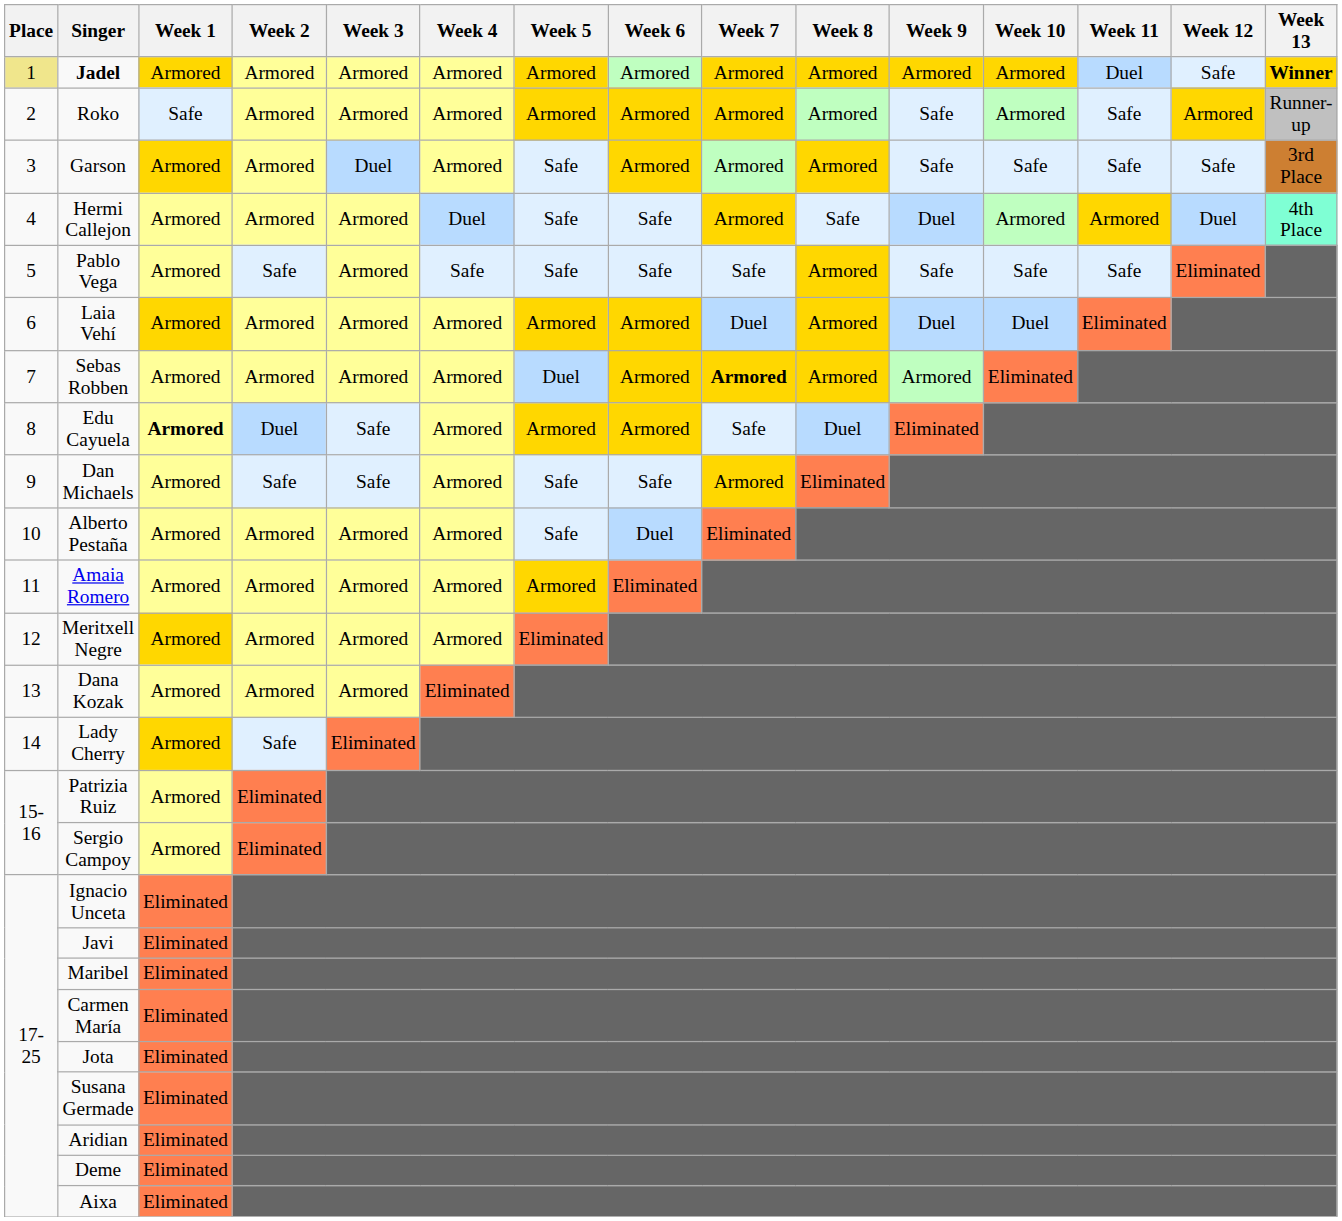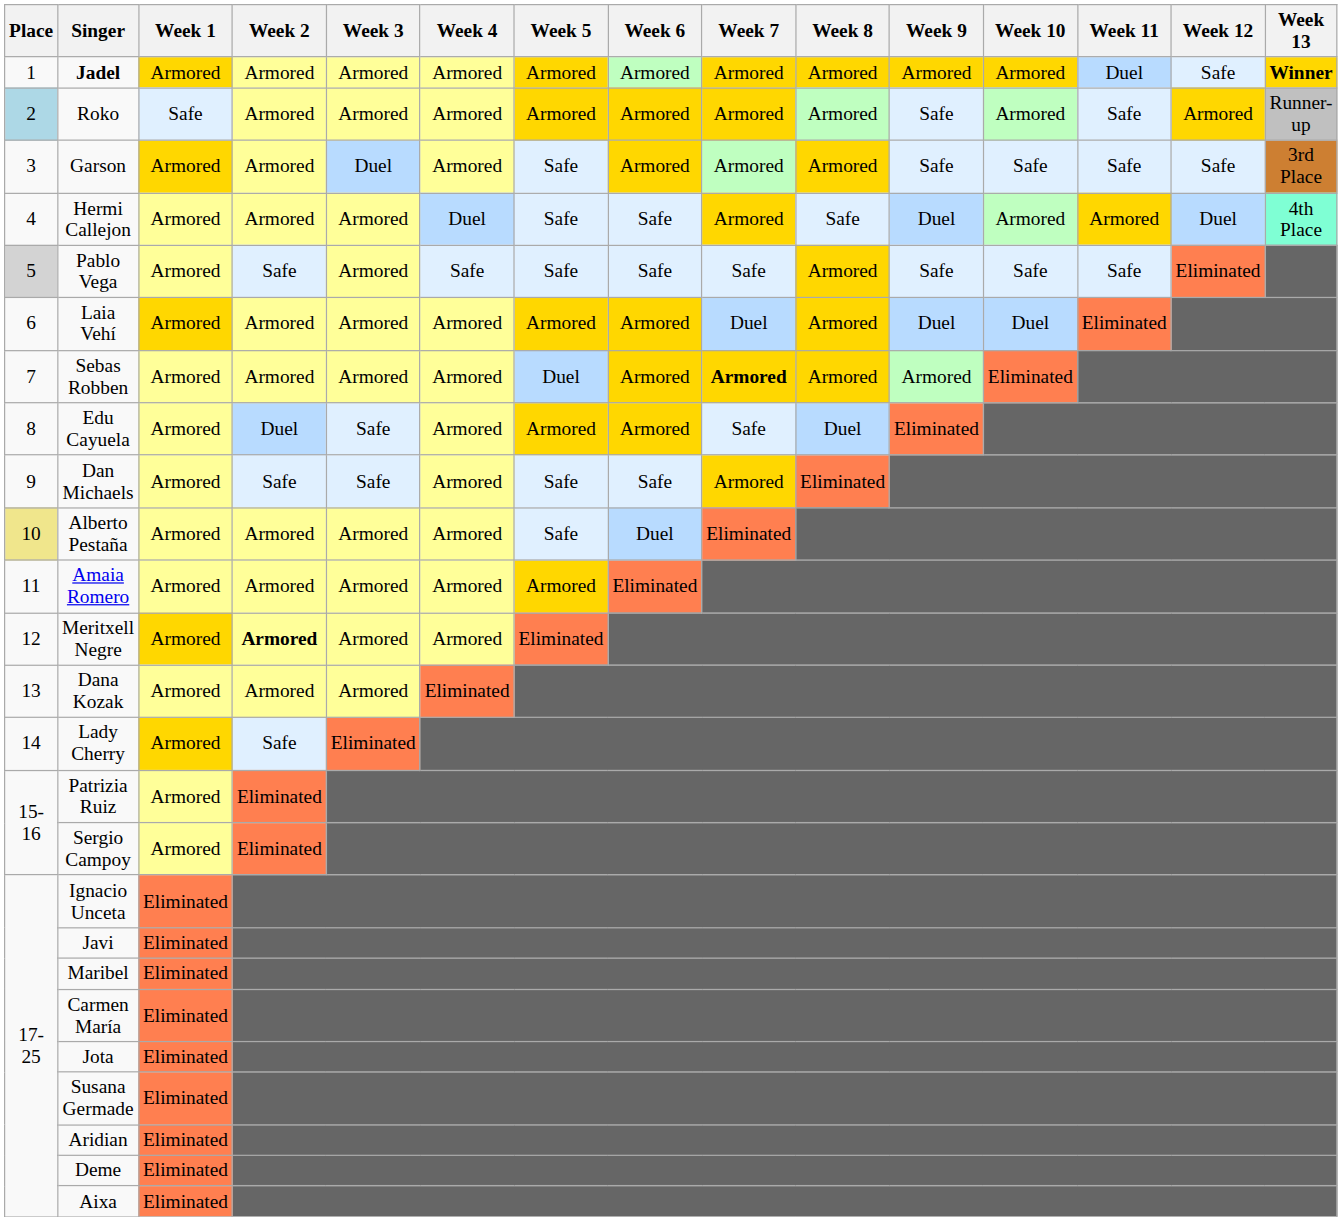Jadel | Place: khaki background -> no background
Roko | Place: no background -> lightblue background
Pablo Vega | Place: no background -> lightgrey background
Edu Cayuela | Week 1: bold -> normal
Alberto Pestaña | Place: no background -> khaki background
Meritxell Negre | Week 2: normal -> bold
